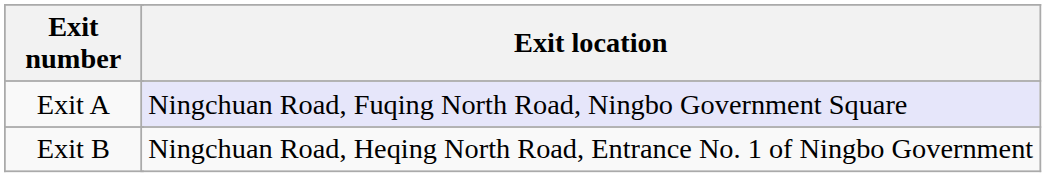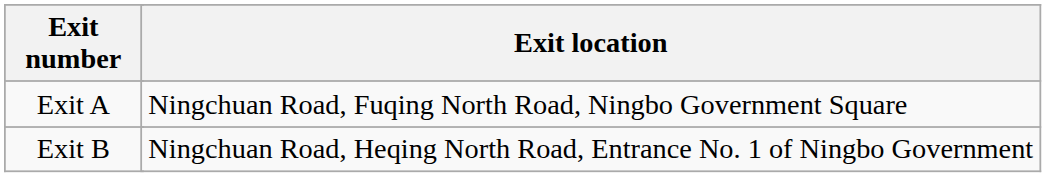Exit A | Exit location: lavender background -> no background
